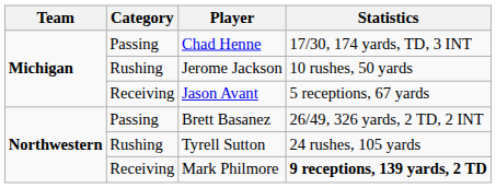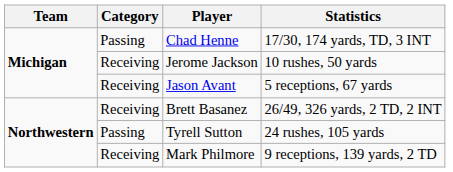Jerome Jackson | Category: Rushing -> Receiving
Brett Basanez | Category: Passing -> Receiving
Tyrell Sutton | Category: Rushing -> Passing
Mark Philmore | Statistics: bold -> normal
